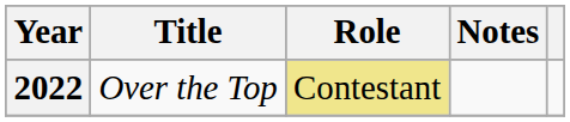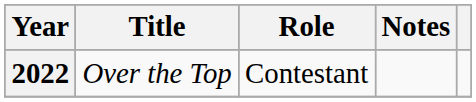2022 | Role: khaki background -> no background
